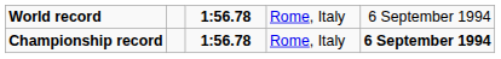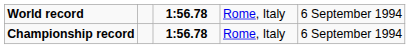Championship record | column 5: bold -> normal
